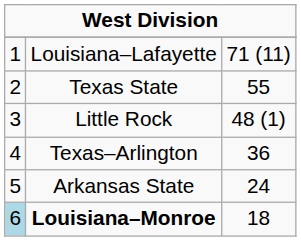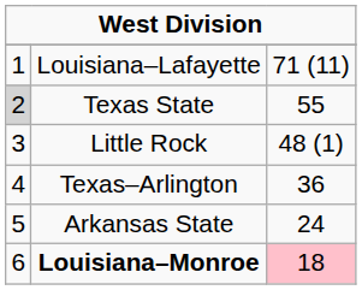Texas State | column 1: no background -> lightgrey background
Louisiana–Monroe | column 1: lightblue background -> no background
Louisiana–Monroe | column 3: no background -> pink background
